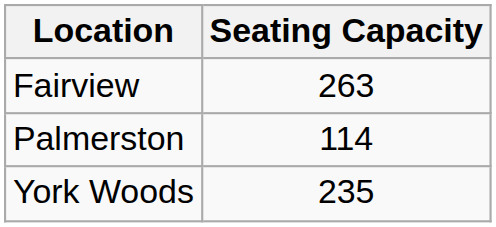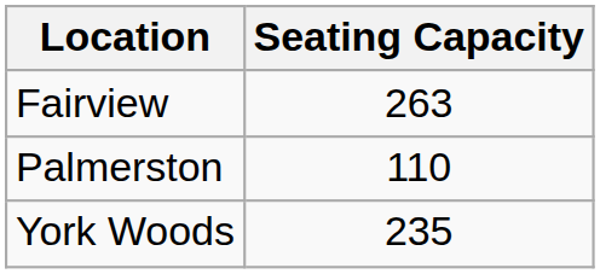Palmerston | Seating Capacity: 114 -> 110
